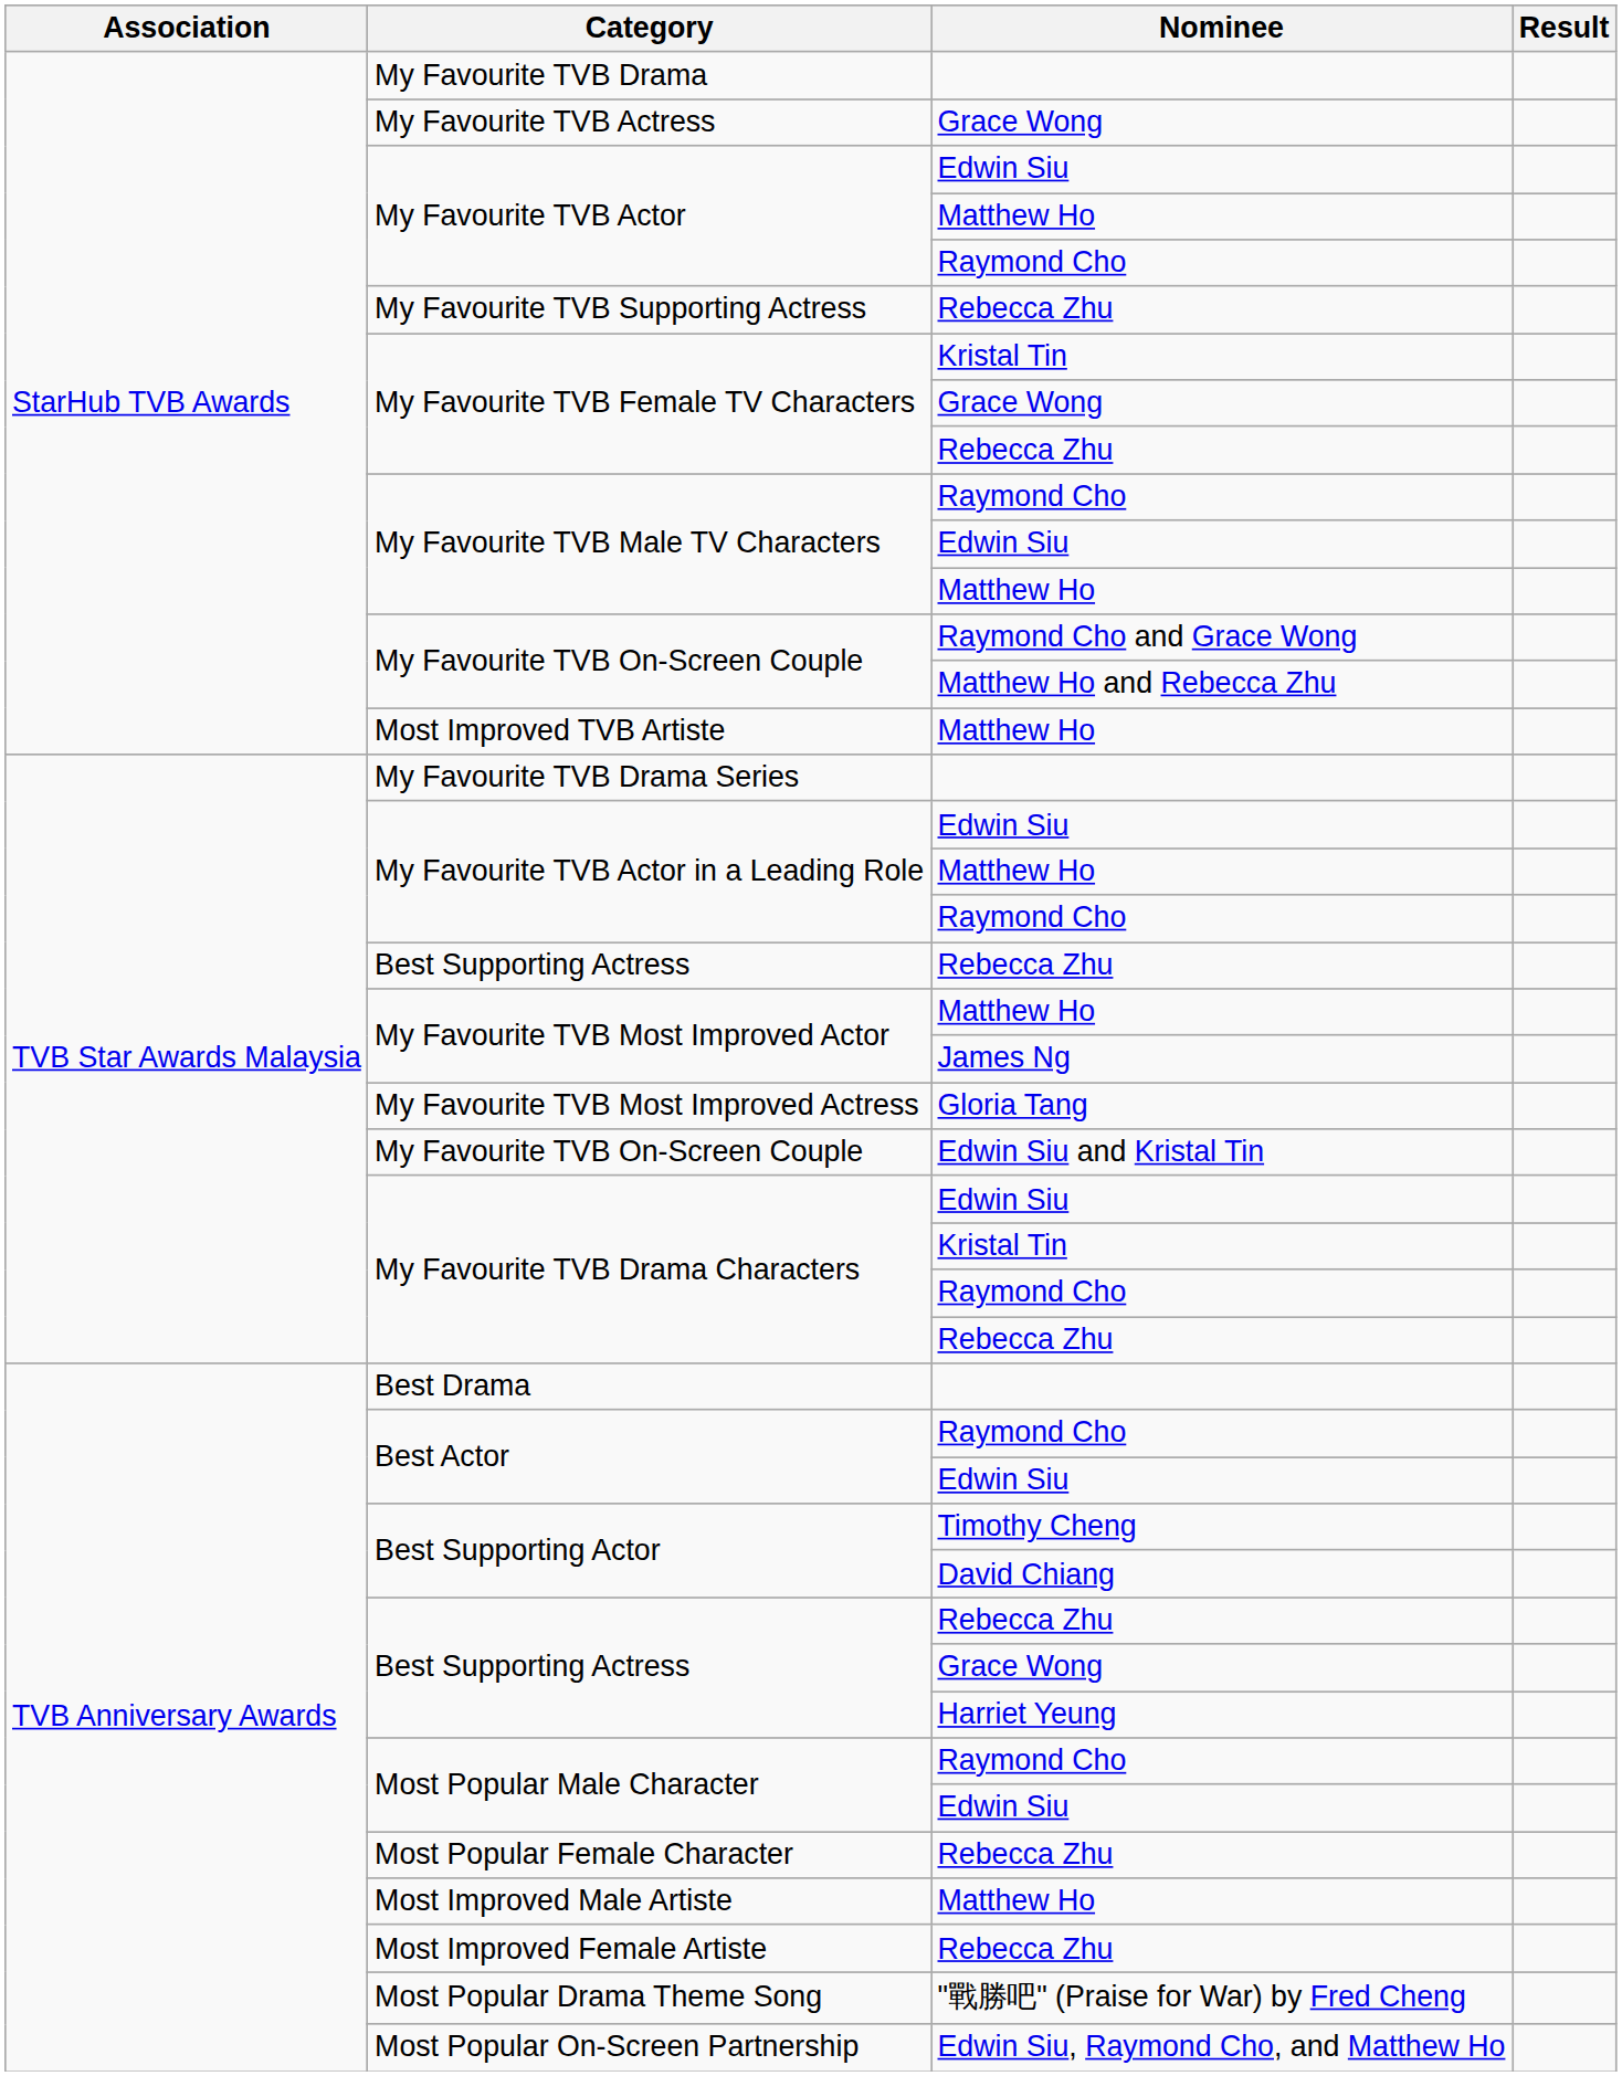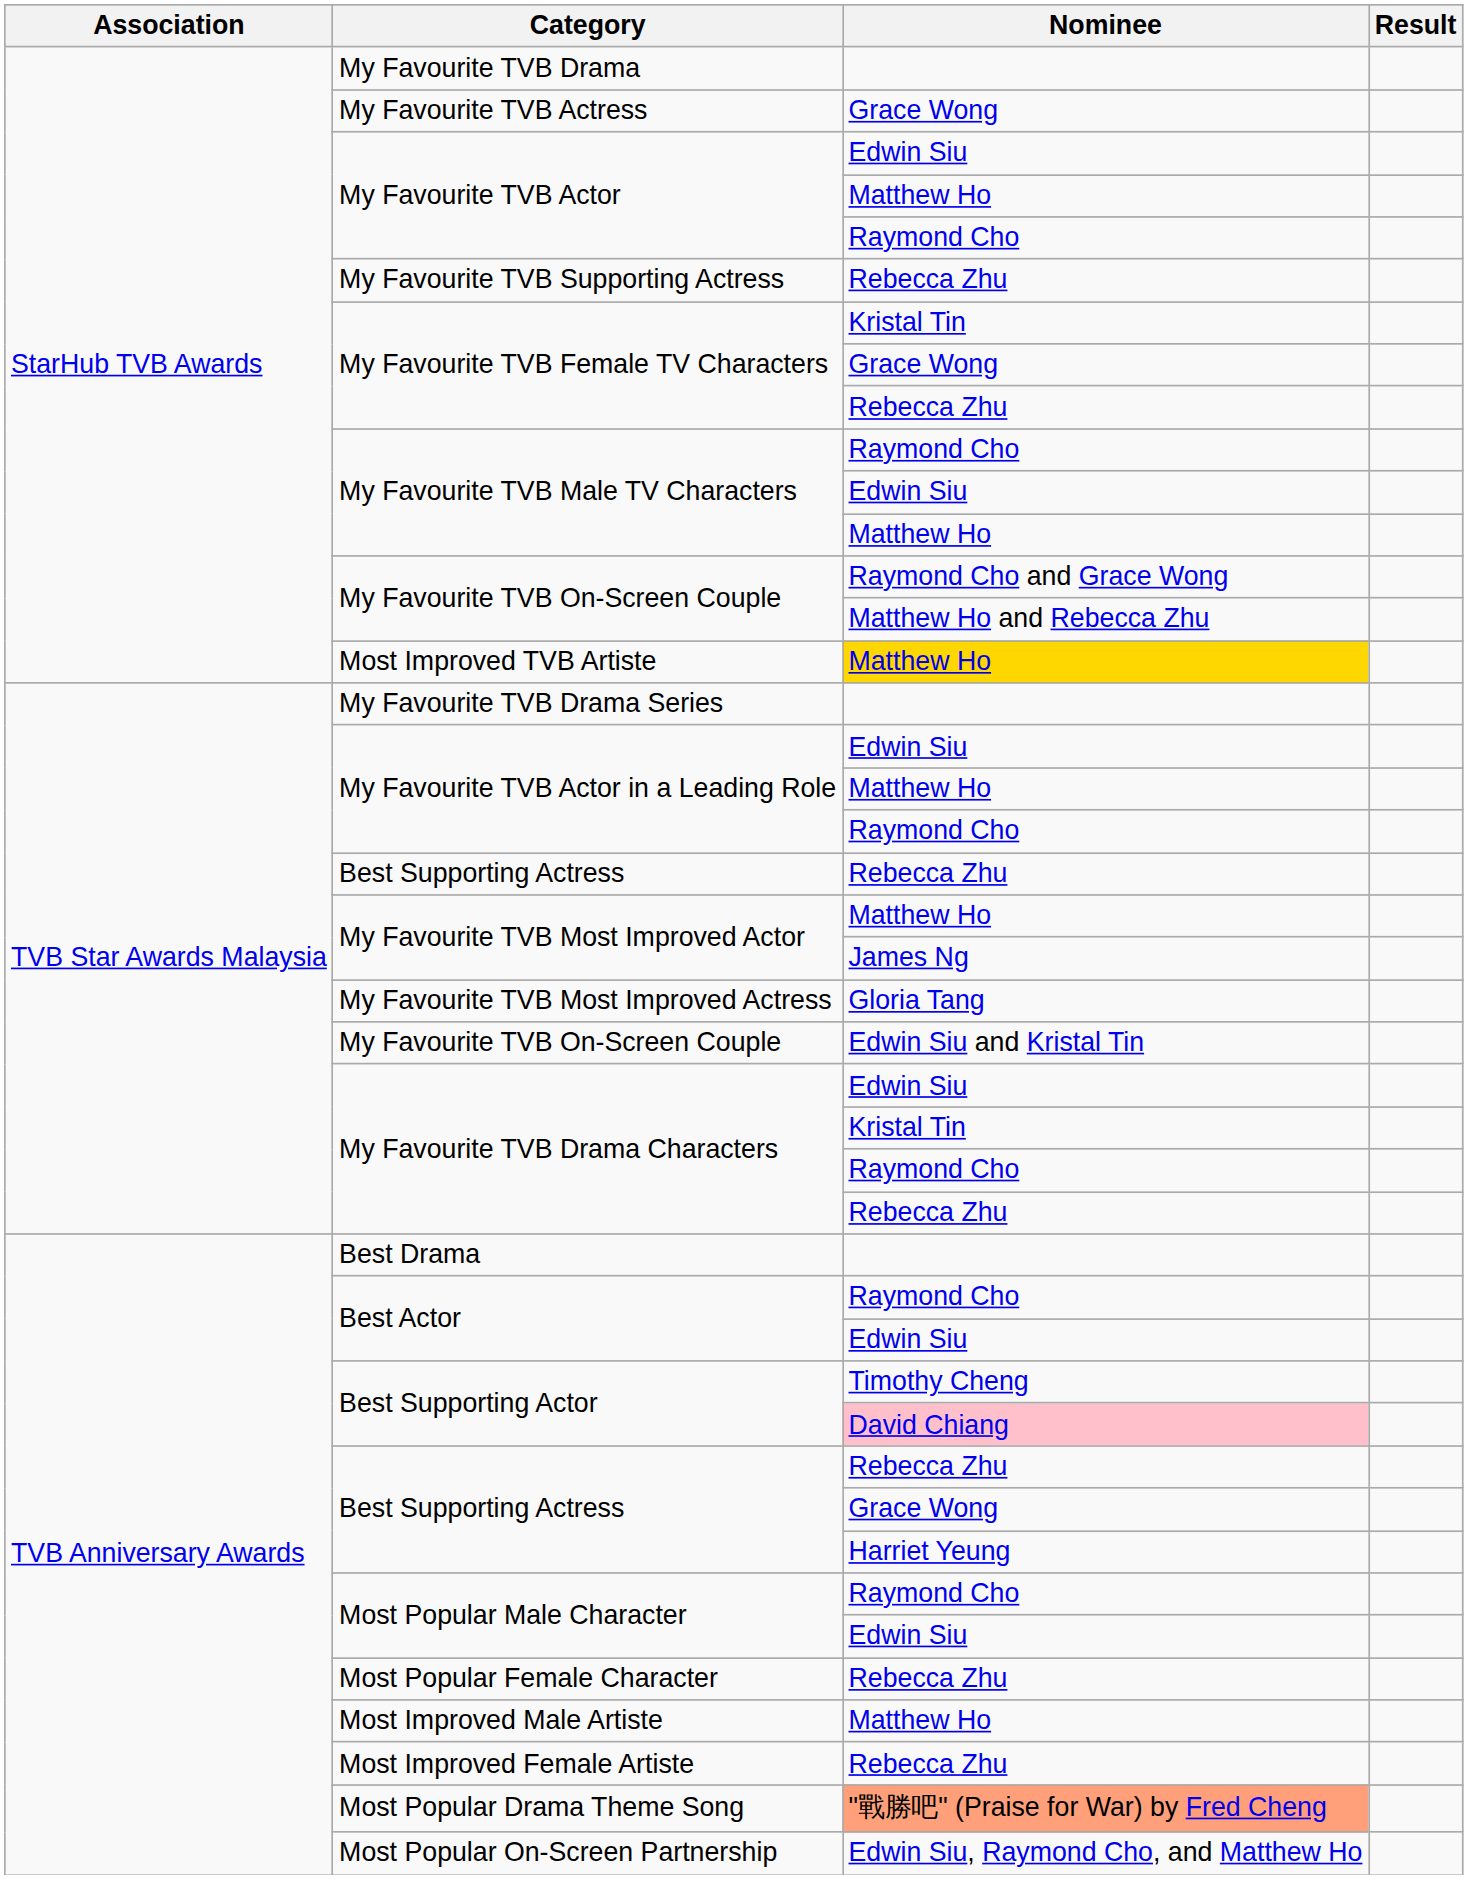Most Improved TVB Artiste | Nominee: no background -> gold background
Best Supporting Actor / David Chiang | Nominee: no background -> pink background
Most Popular Drama Theme Song | Nominee: no background -> lightsalmon background
